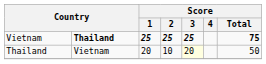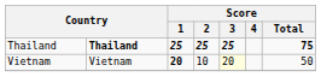row 3 | column 1: Vietnam -> Thailand
row 4 | column 1: Thailand -> Vietnam
row 4 | Score / 1: normal -> bold
